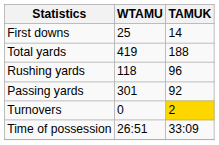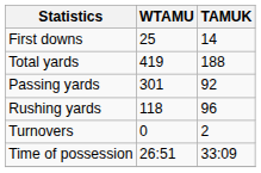rows swapped: Rushing yards <-> Passing yards
Turnovers | TAMUK: gold background -> no background
